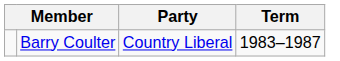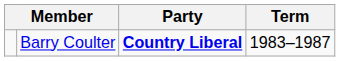Barry Coulter | Party: normal -> bold
